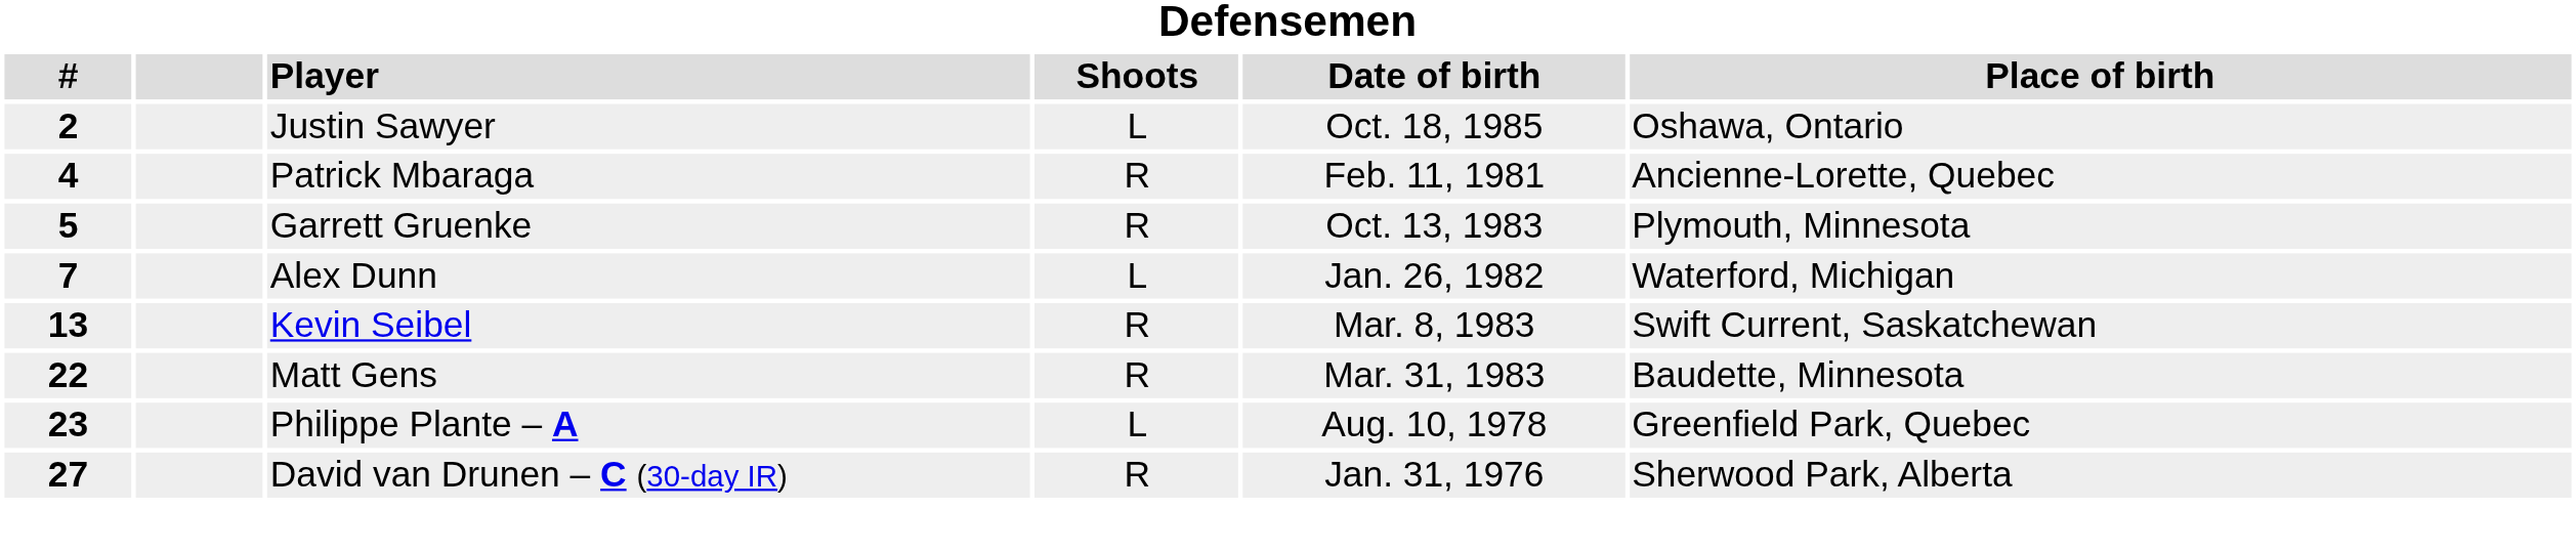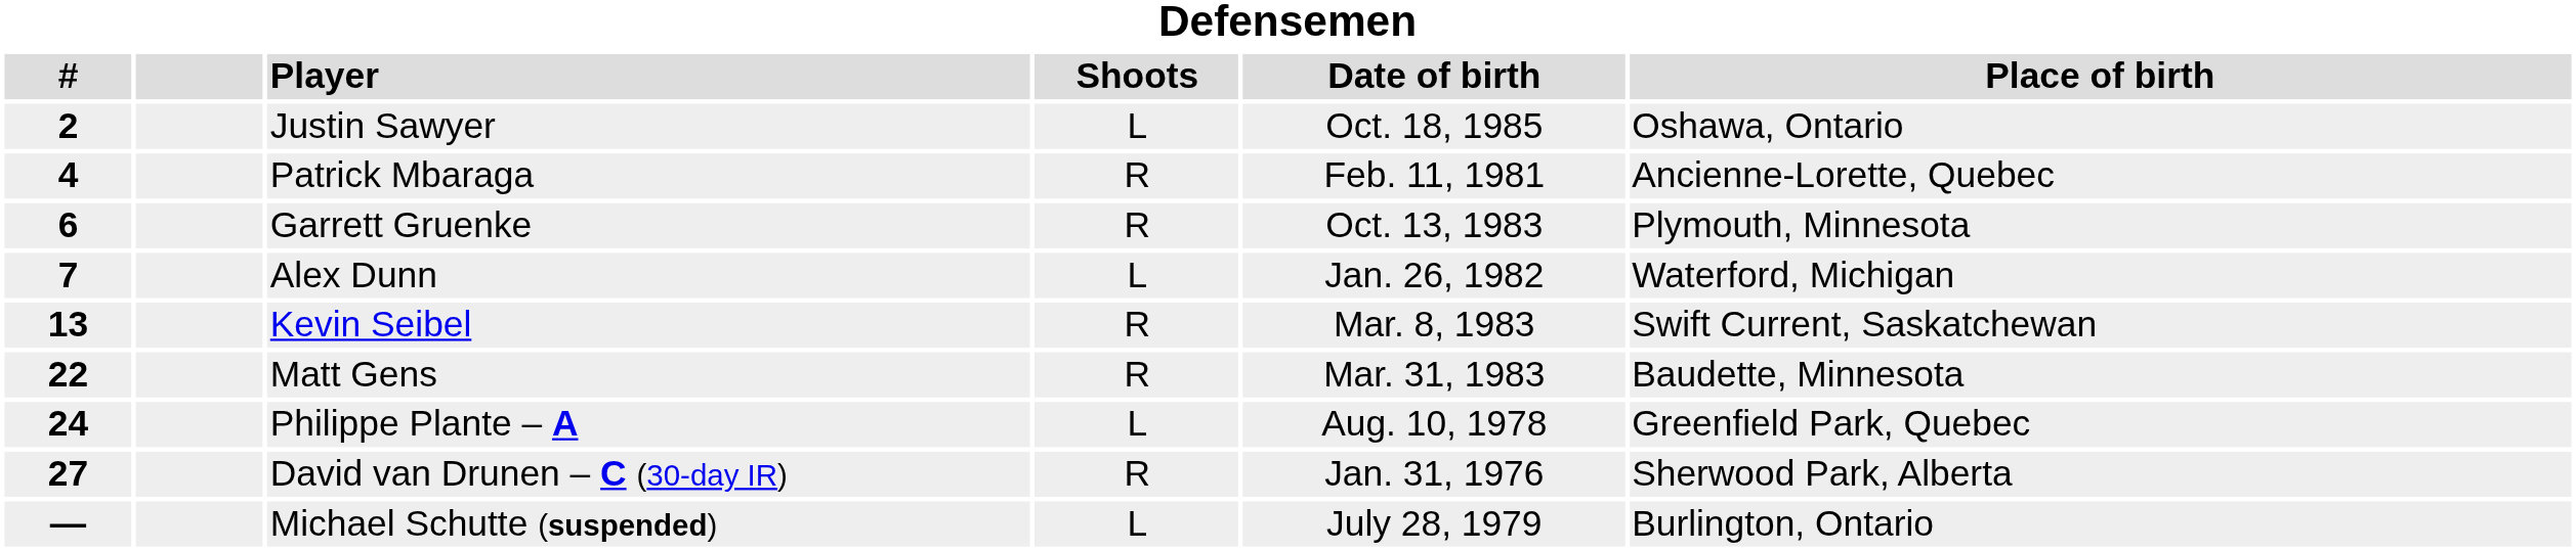Garrett Gruenke | #: 5 -> 6
Philippe Plante – A | #: 23 -> 24
+ row: — | Michael Schutte (suspended) | L | July 28, 1979 | Burlington, Ontario
